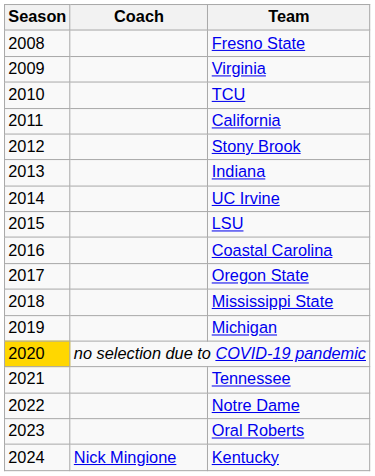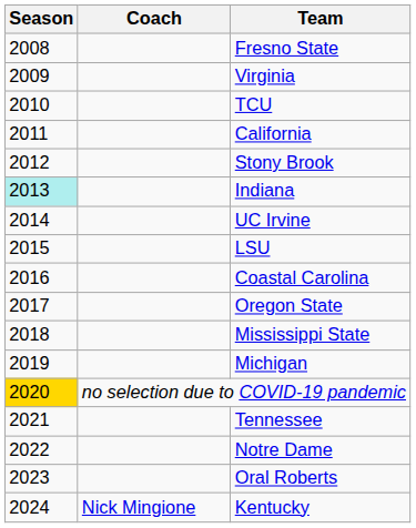Indiana | Season: no background -> paleturquoise background
